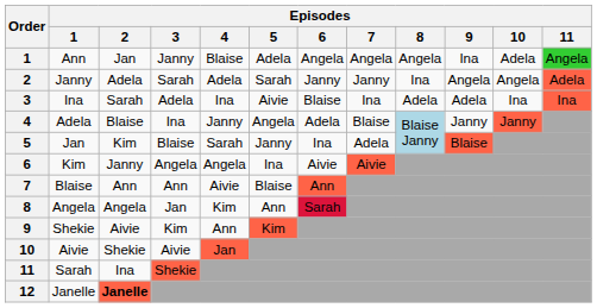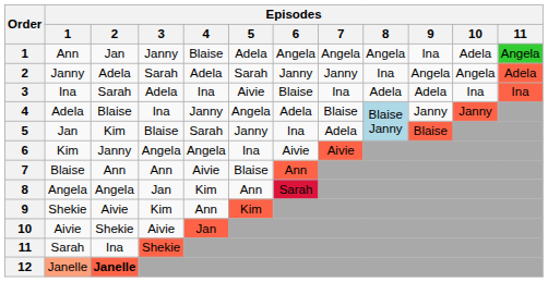12 | Episodes / 1: no background -> lightsalmon background
